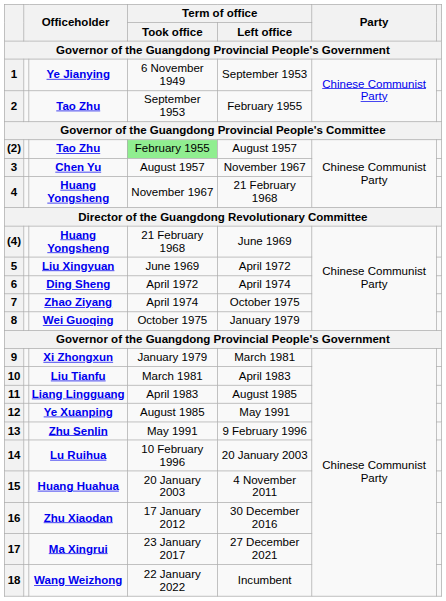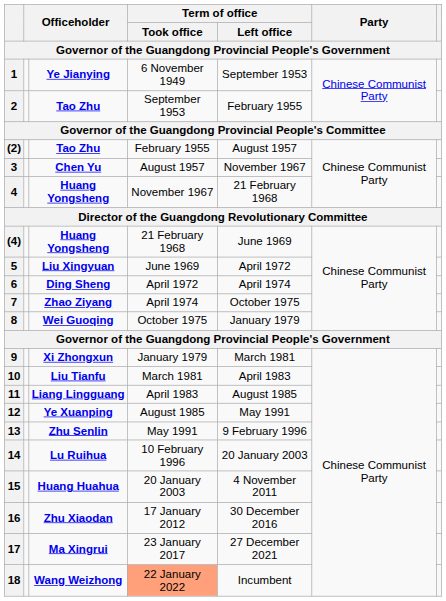(2) | Term of office / Took office: lightgreen background -> no background
18 | Term of office / Took office: no background -> lightsalmon background
